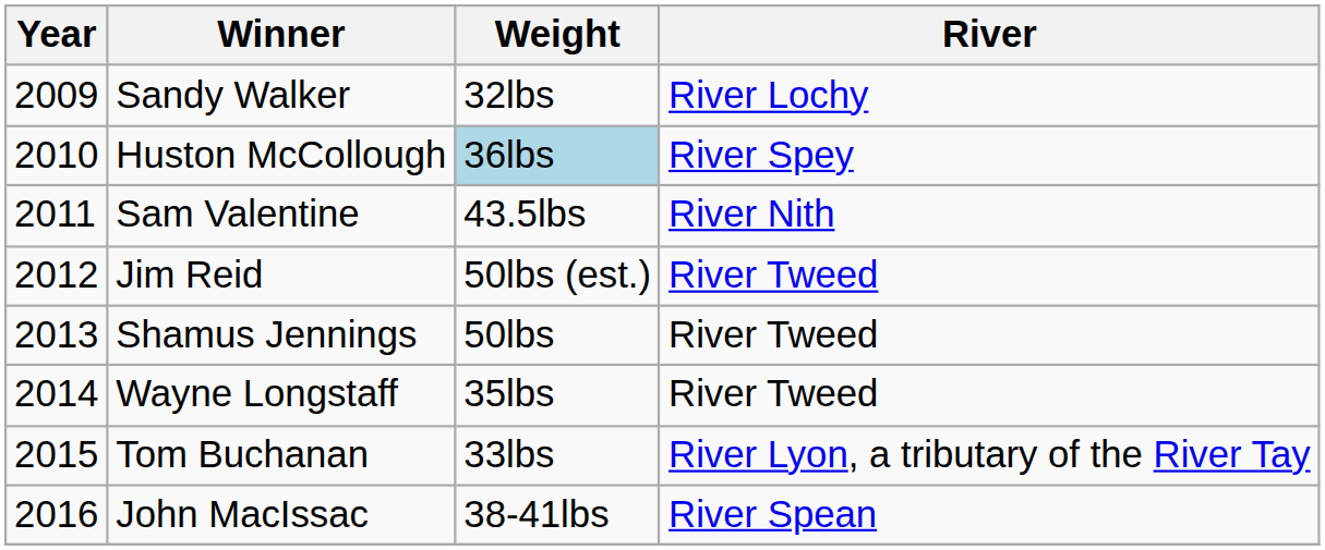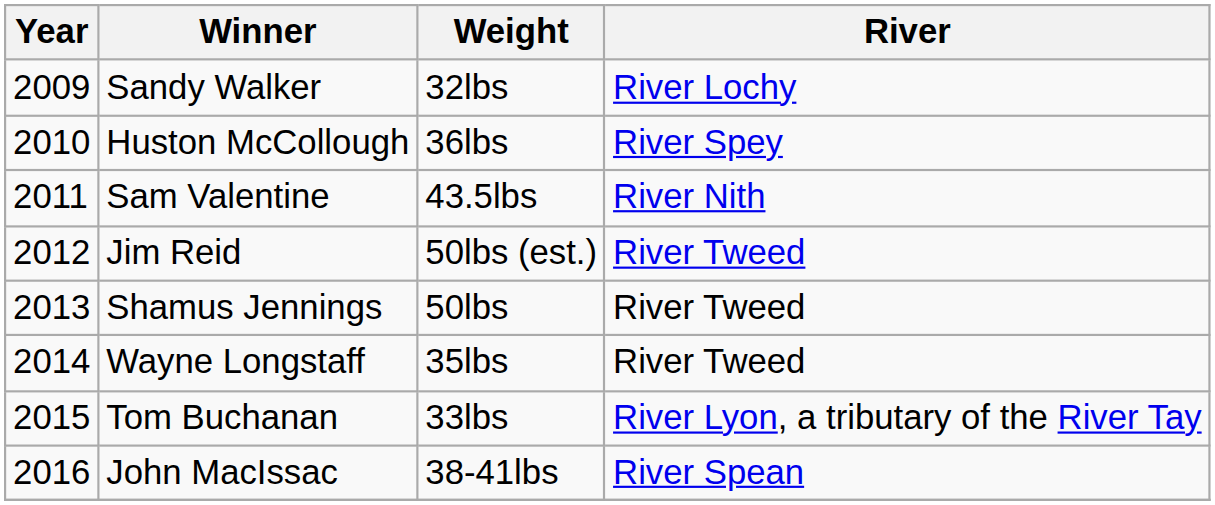Huston McCollough | Weight: lightblue background -> no background
